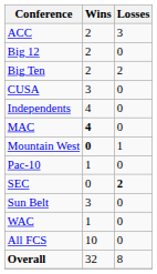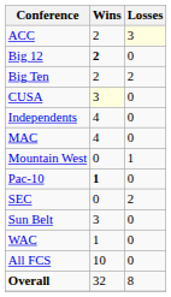ACC | Losses: no background -> lightyellow background
Big 12 | Wins: normal -> bold
CUSA | Wins: no background -> lightyellow background
MAC | Wins: bold -> normal
Mountain West | Wins: bold -> normal
Pac-10 | Wins: normal -> bold
SEC | Losses: bold -> normal
